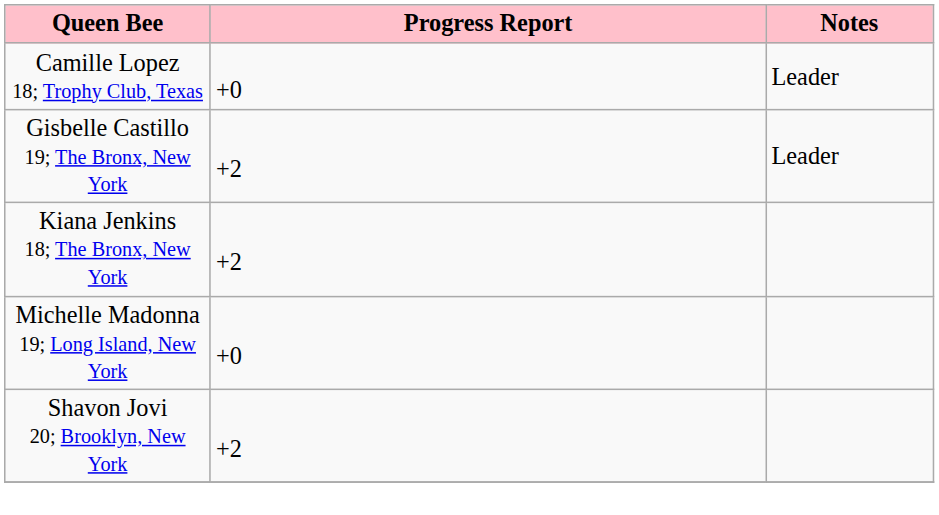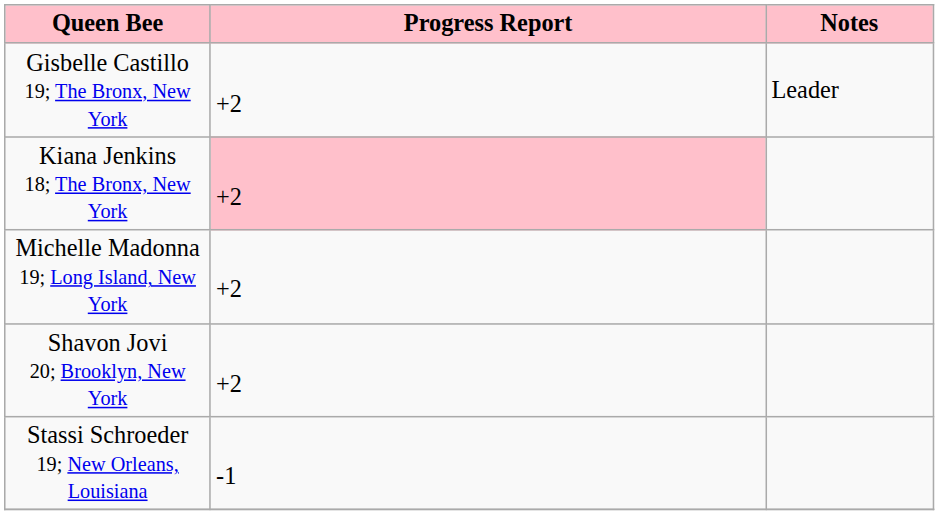- row: Camille Lopez 18; Trophy Club, Texas | +0 | Leader
Kiana Jenkins 18; The Bronx, New York | Progress Report: no background -> pink background
Michelle Madonna 19; Long Island, New York | Progress Report: +0 -> +2
+ row: Stassi Schroeder 19; New Orleans, Louisiana | -1
